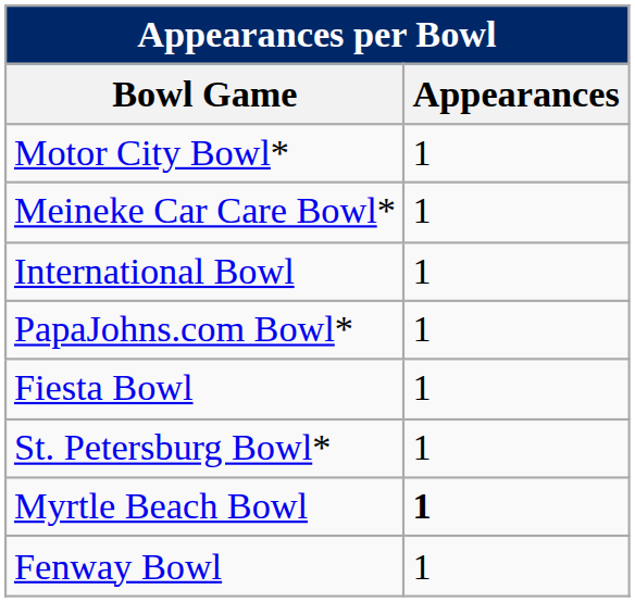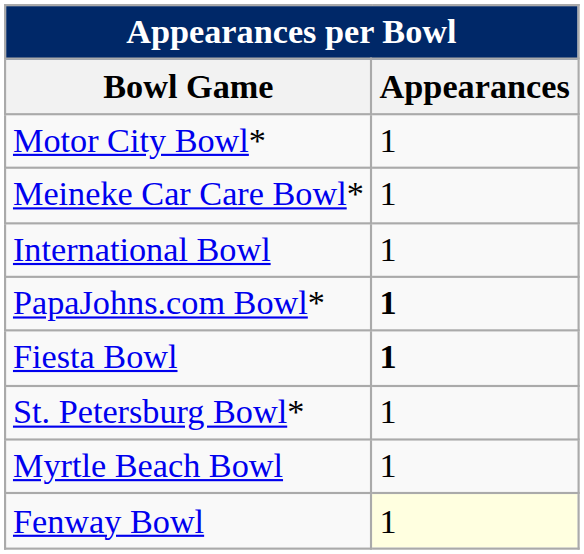PapaJohns.com Bowl* | Appearances: normal -> bold
Fiesta Bowl | Appearances: normal -> bold
Myrtle Beach Bowl | Appearances: bold -> normal
Fenway Bowl | Appearances: no background -> lightyellow background
